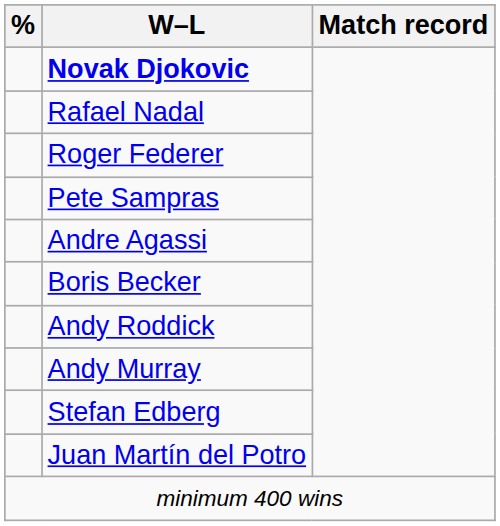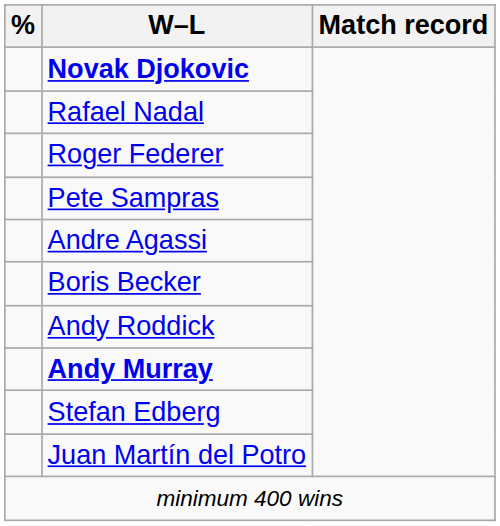Andy Murray | W–L: normal -> bold
